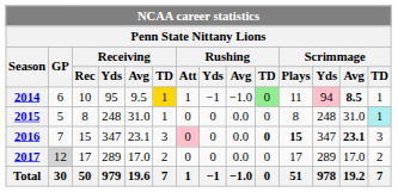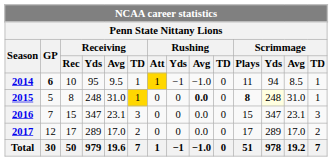2014 | GP: normal -> bold
2014 | Receiving / TD: gold background -> no background
2014 | Rushing / Att: no background -> gold background
2014 | Rushing / TD: lightgreen background -> no background
2014 | Scrimmage / Yds: pink background -> no background
2014 | Scrimmage / Avg: bold -> normal
2015 | Receiving / TD: no background -> gold background
2015 | Rushing / Avg: normal -> bold
2015 | Scrimmage / Plays: normal -> bold
2015 | Scrimmage / Yds: no background -> lightyellow background
2015 | Scrimmage / TD: paleturquoise background -> no background
2016 | Rushing / Att: pink background -> no background
2016 | Rushing / TD: bold -> normal
2016 | Scrimmage / Plays: bold -> normal
2016 | Scrimmage / Avg: bold -> normal
2017 | GP: lightgrey background -> no background
